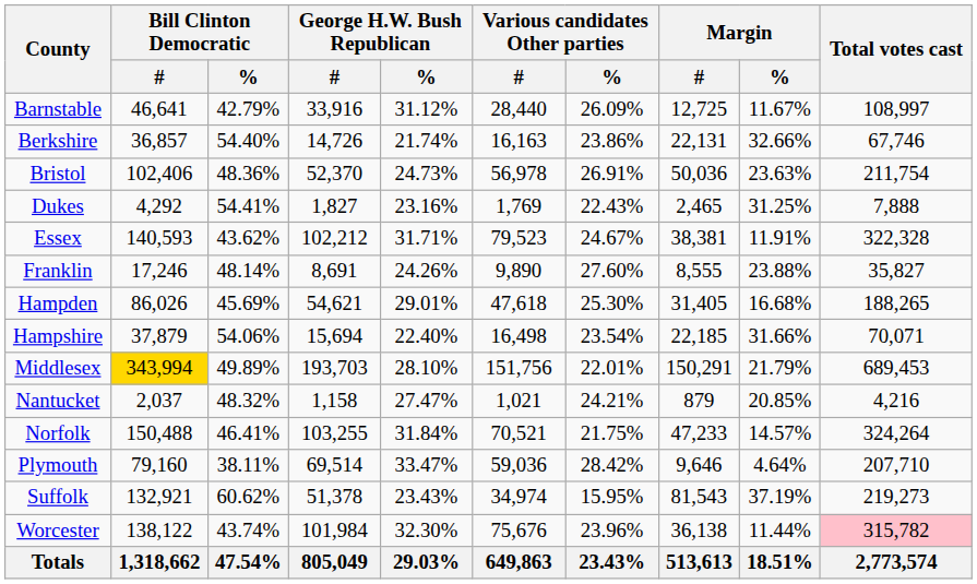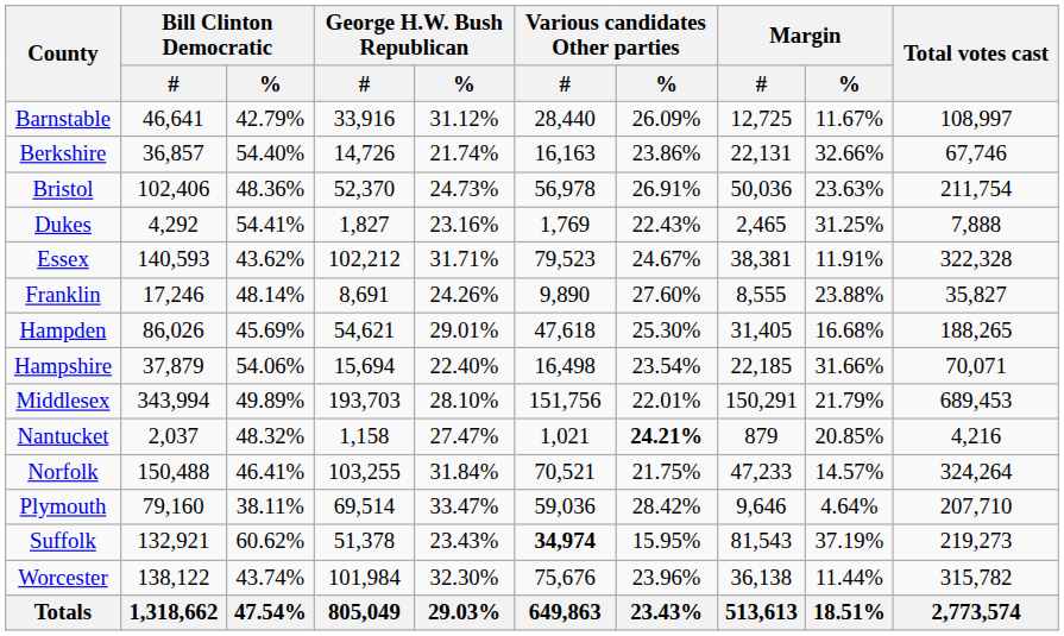Middlesex | Bill Clinton Democratic / #: gold background -> no background
Nantucket | Various candidates Other parties / %: normal -> bold
Suffolk | Various candidates Other parties / #: normal -> bold
Worcester | Total votes cast: pink background -> no background
